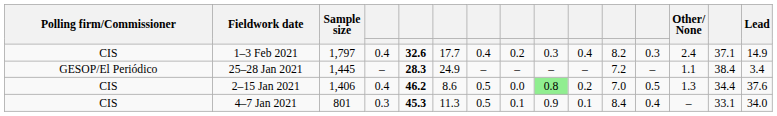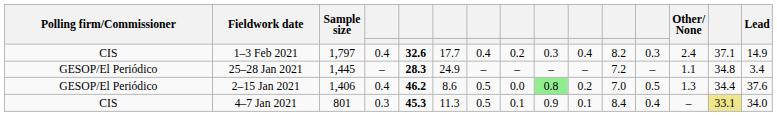25–28 Jan 2021 | column 14: 38.4 -> 34.8
2–15 Jan 2021 | Polling firm/Commissioner: CIS -> GESOP/El Periódico
4–7 Jan 2021 | column 14: no background -> khaki background
